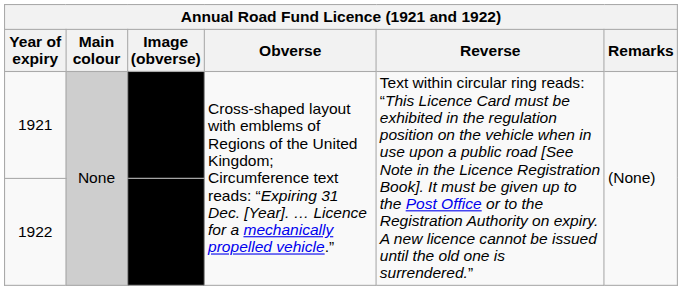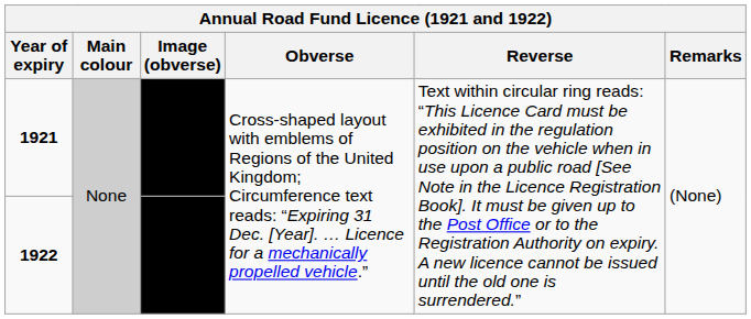1921 | Year of expiry: normal -> bold
1922 | Year of expiry: normal -> bold
